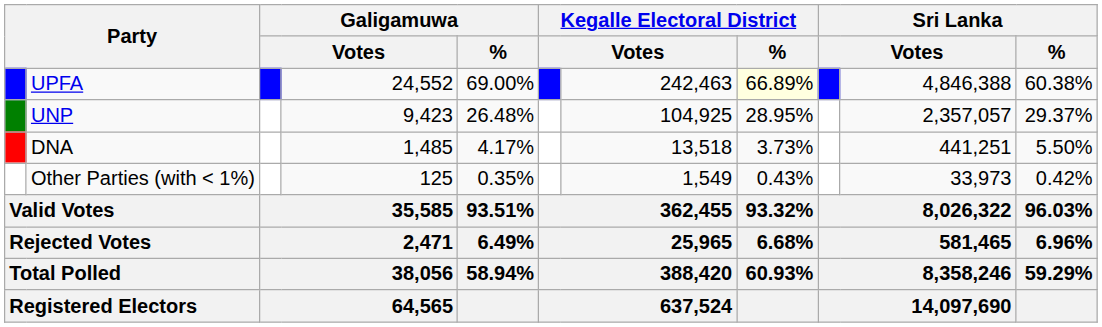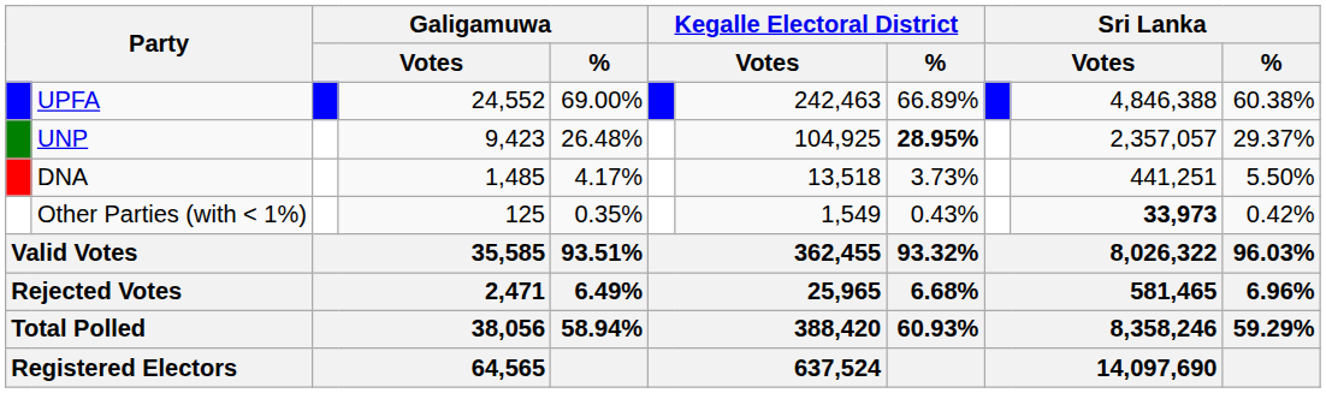UPFA | Kegalle Electoral District / %: lightyellow background -> no background
UNP | Kegalle Electoral District / %: normal -> bold
Other Parties (with < 1%) | column 10: normal -> bold
